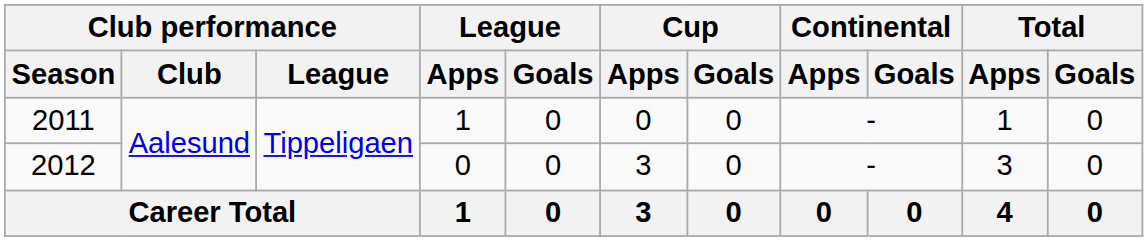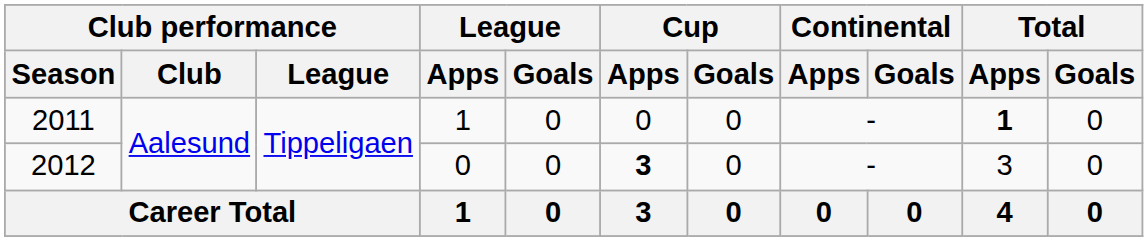2011 | Total / Apps: normal -> bold
2012 | Cup / Apps: normal -> bold
